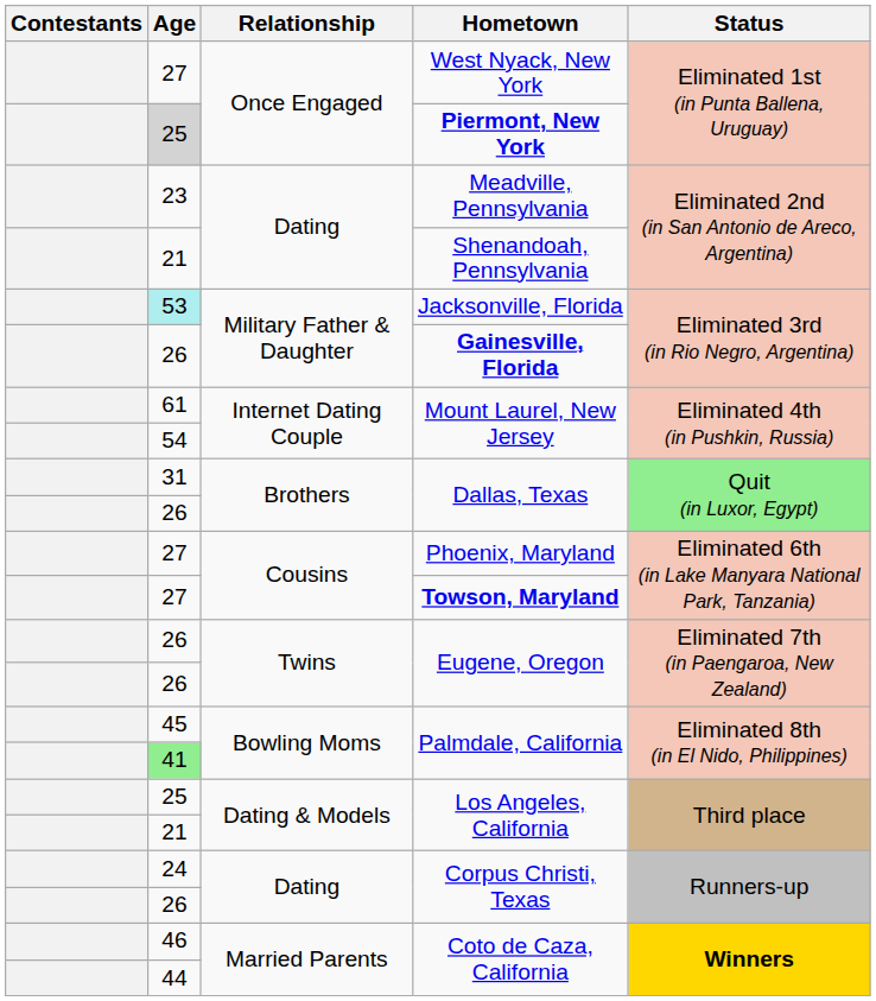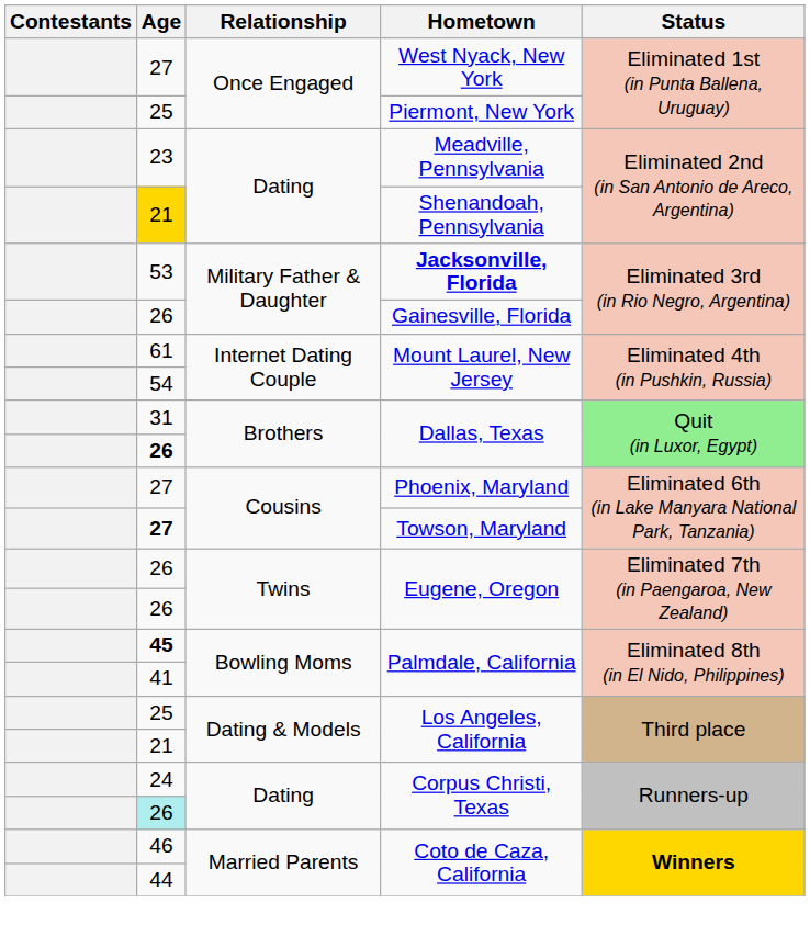Piermont, New York | Age: lightgrey background -> no background
Piermont, New York | Hometown: bold -> normal
Shenandoah, Pennsylvania | Age: no background -> gold background
Jacksonville, Florida | Age: paleturquoise background -> no background
Jacksonville, Florida | Hometown: normal -> bold
Gainesville, Florida | Hometown: bold -> normal
26 / Dallas, Texas | Age: normal -> bold
Towson, Maryland | Age: normal -> bold
Towson, Maryland | Hometown: bold -> normal
45 / Palmdale, California | Age: normal -> bold
41 / Palmdale, California | Age: lightgreen background -> no background
26 / Corpus Christi, Texas | Age: no background -> paleturquoise background
